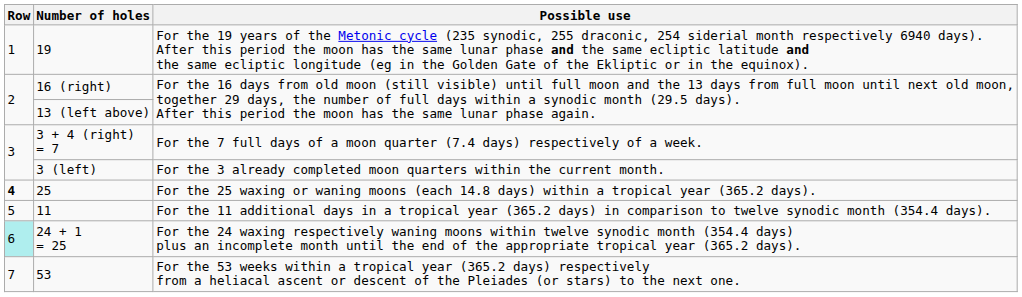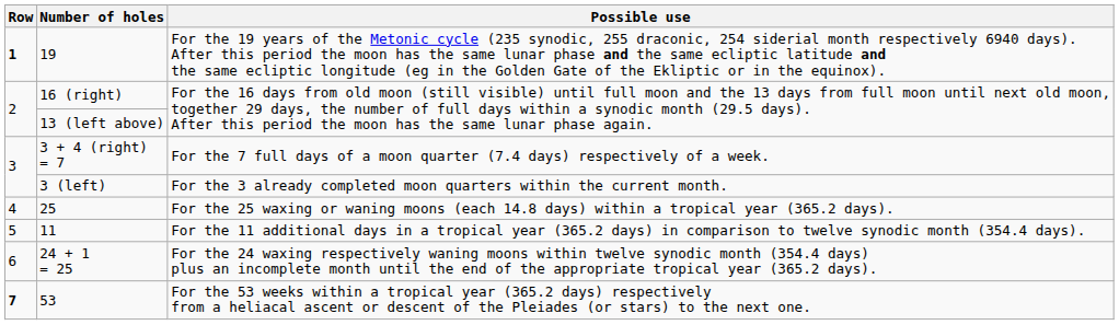19 | Row: normal -> bold
25 | Row: bold -> normal
24 + 1 = 25 | Row: paleturquoise background -> no background
53 | Row: normal -> bold
